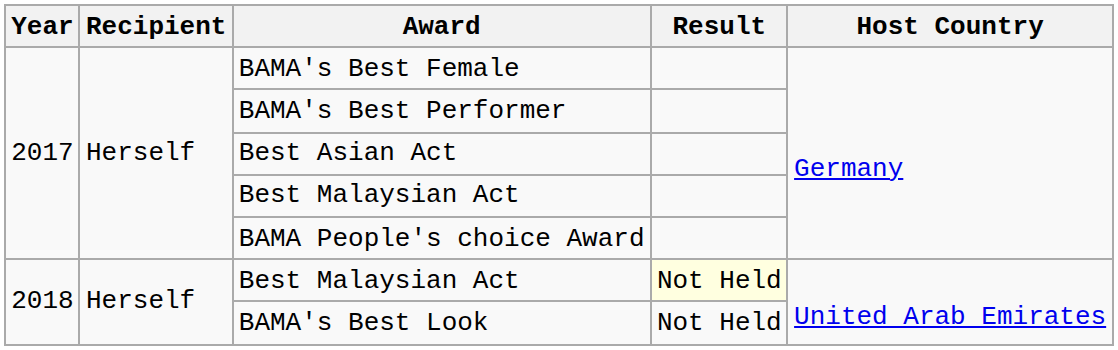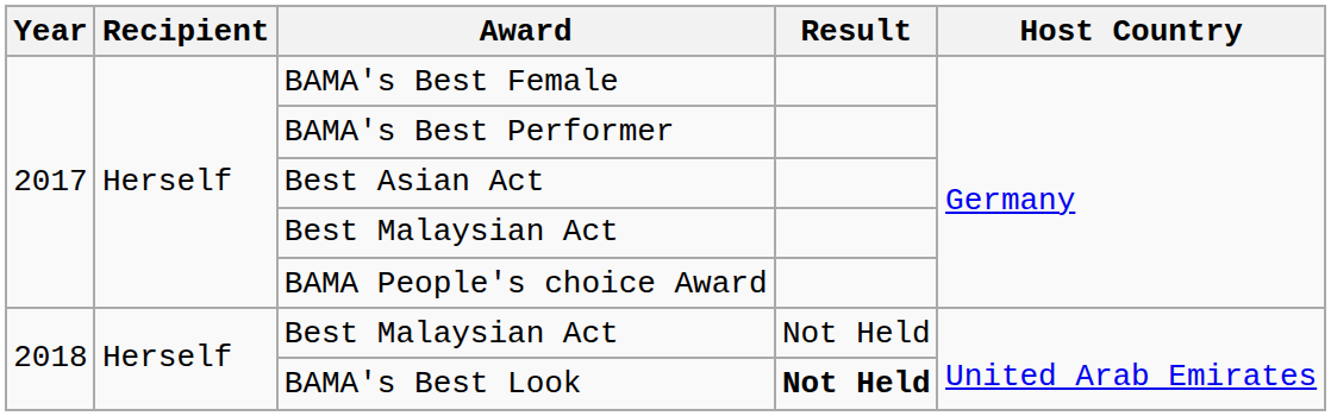2018 / Best Malaysian Act | Result: lightyellow background -> no background
BAMA's Best Look | Result: normal -> bold
